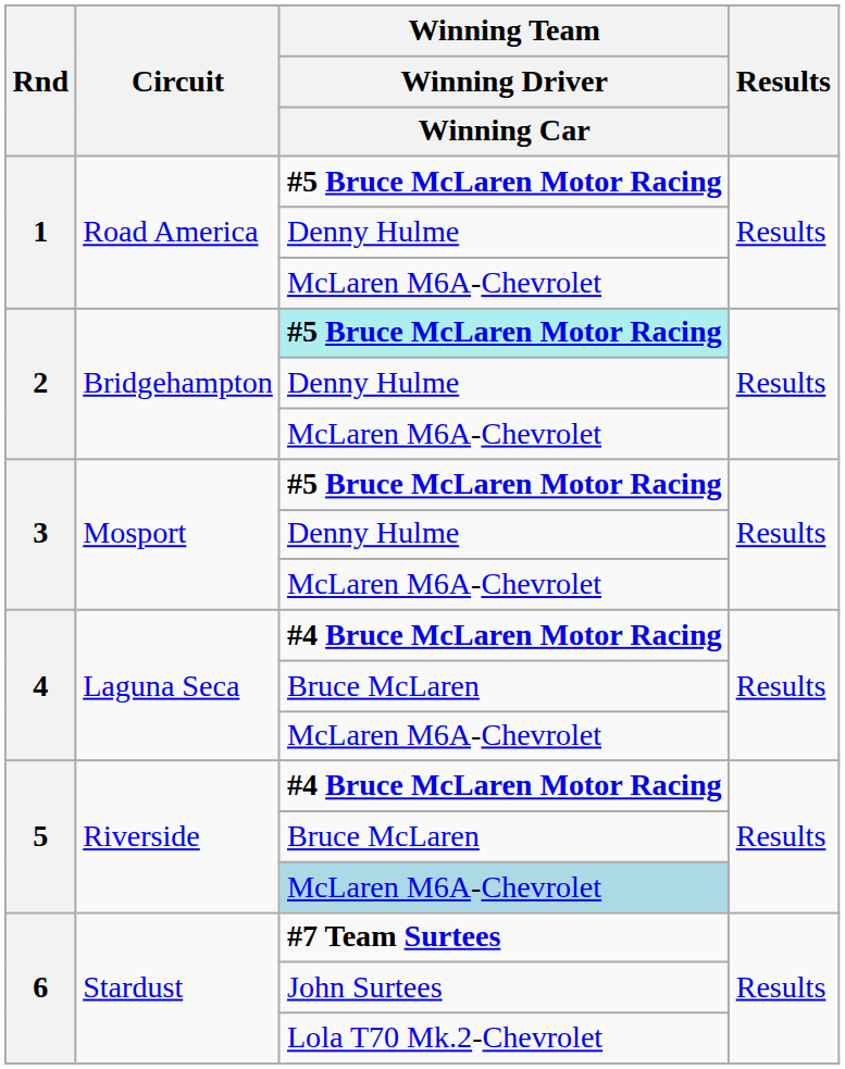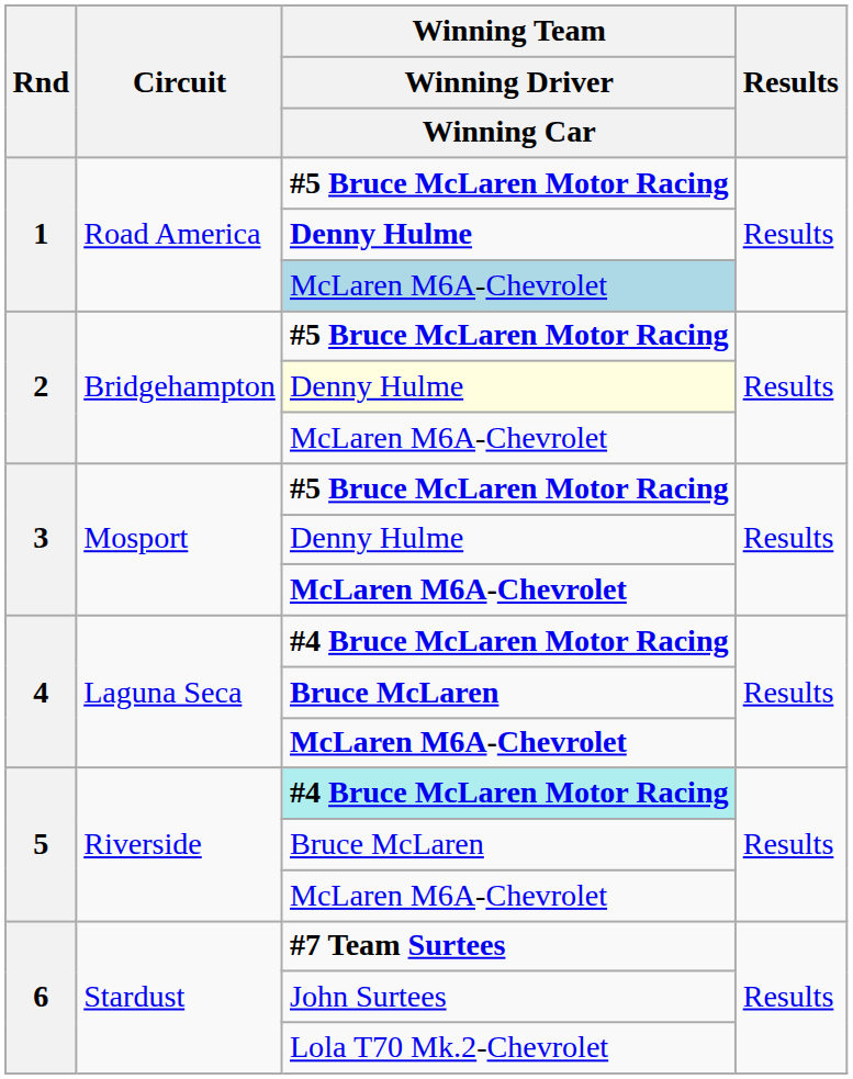1 / Denny Hulme | Winning Team / Winning Driver / Winning Car: normal -> bold
1 / McLaren M6A-Chevrolet | Winning Team / Winning Driver / Winning Car: no background -> lightblue background
2 / #5 Bruce McLaren Motor Racing | Winning Team / Winning Driver / Winning Car: paleturquoise background -> no background
2 / Denny Hulme | Winning Team / Winning Driver / Winning Car: no background -> lightyellow background
3 / McLaren M6A-Chevrolet | Winning Team / Winning Driver / Winning Car: normal -> bold
4 / Bruce McLaren | Winning Team / Winning Driver / Winning Car: normal -> bold
4 / McLaren M6A-Chevrolet | Winning Team / Winning Driver / Winning Car: normal -> bold
5 / #4 Bruce McLaren Motor Racing | Winning Team / Winning Driver / Winning Car: no background -> paleturquoise background
5 / McLaren M6A-Chevrolet | Winning Team / Winning Driver / Winning Car: lightblue background -> no background
